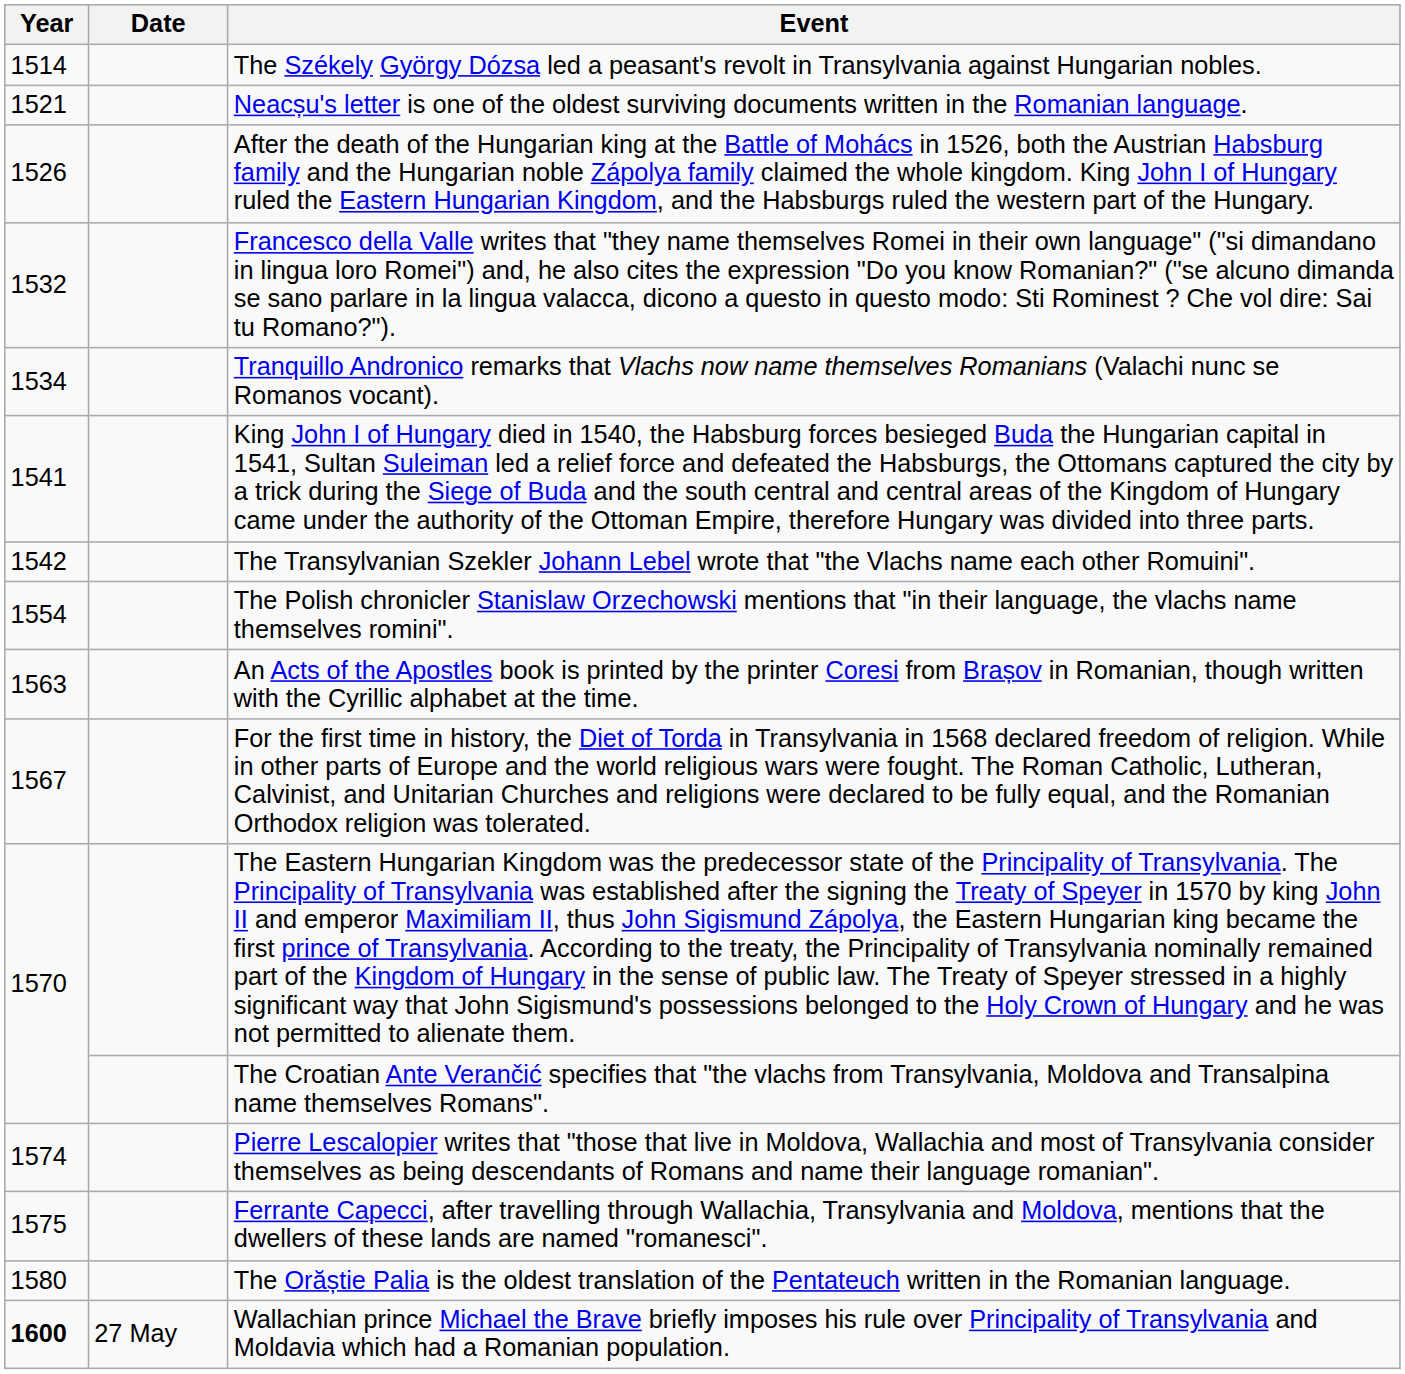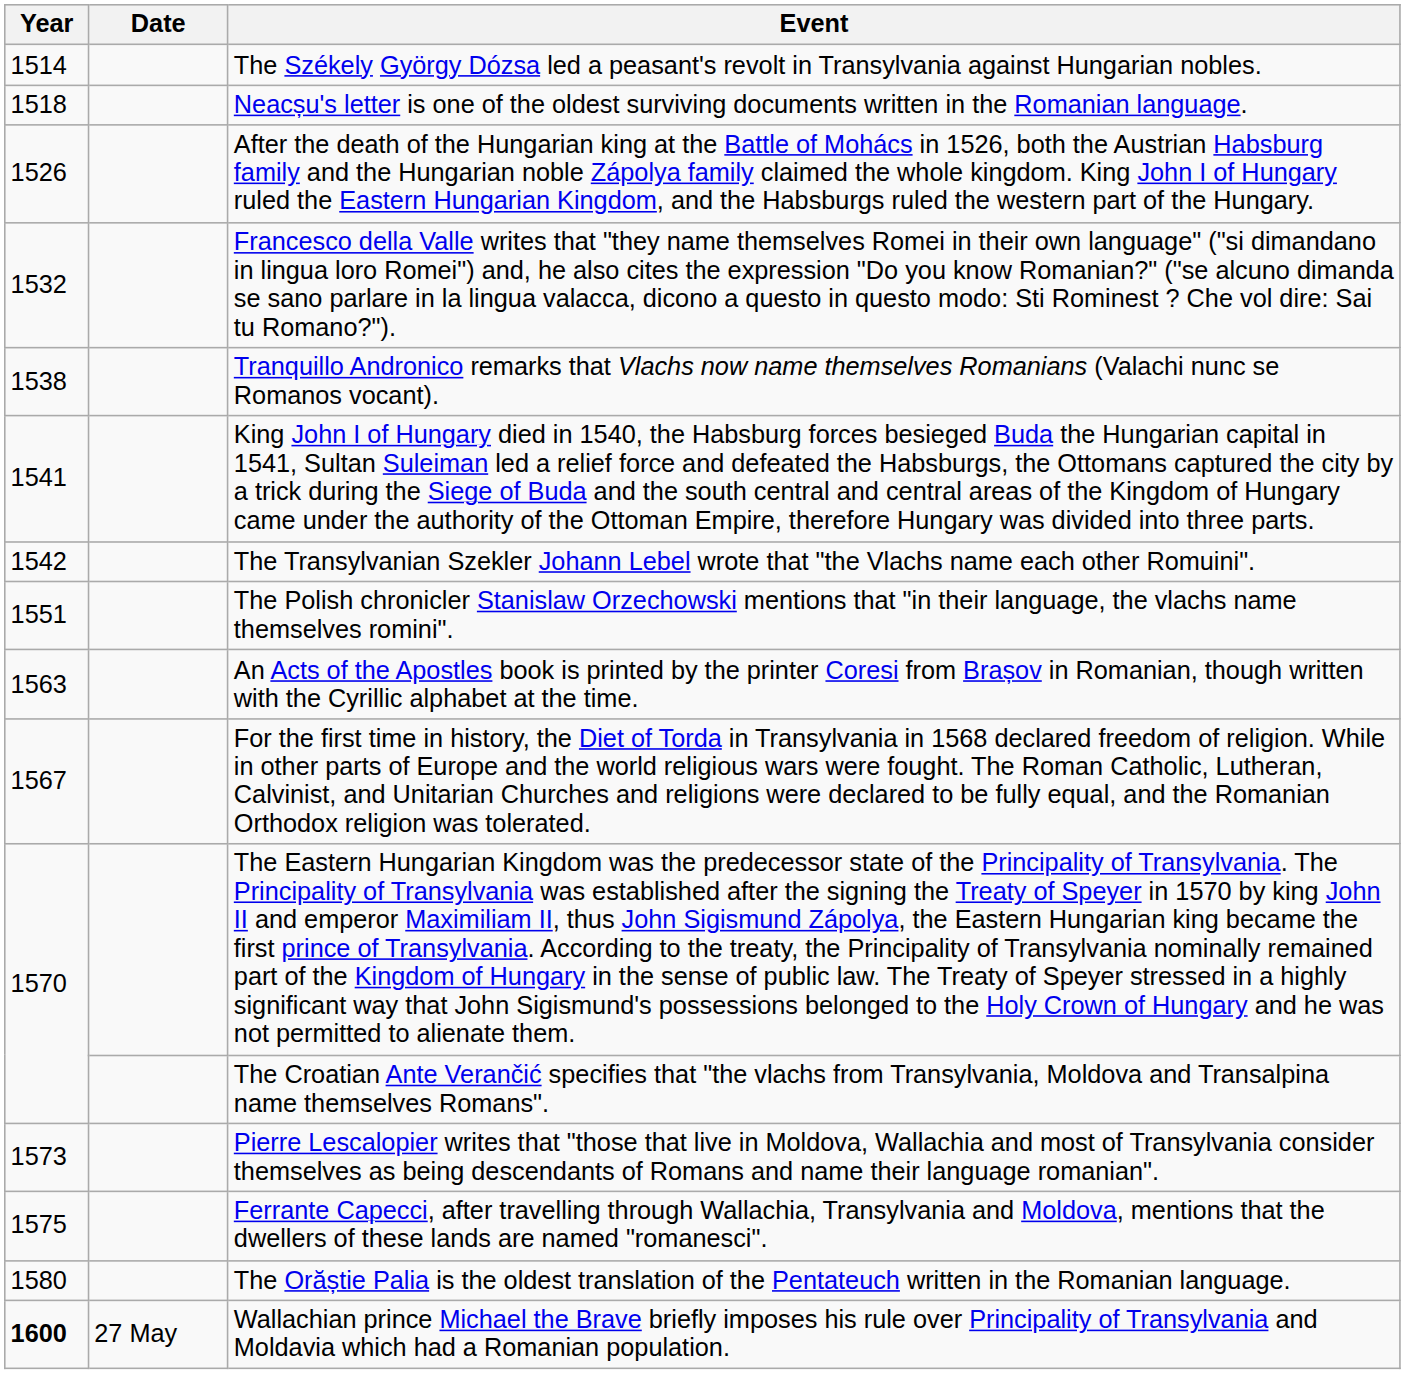row 3 | Year: 1521 -> 1518
row 6 | Year: 1534 -> 1538
row 9 | Year: 1554 -> 1551
row 14 | Year: 1574 -> 1573
